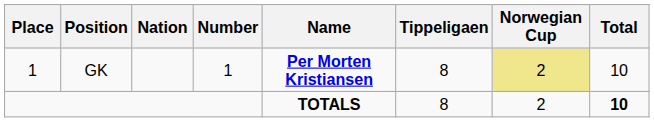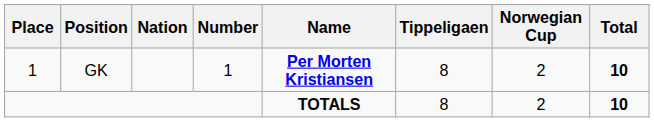GK | Norwegian Cup: khaki background -> no background
GK | Total: normal -> bold
